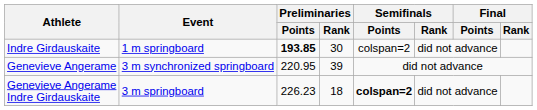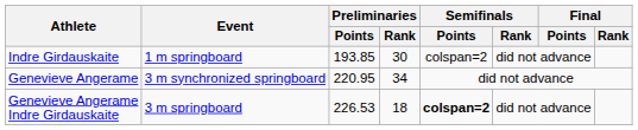Indre Girdauskaite | Preliminaries / Points: bold -> normal
Genevieve Angerame | Preliminaries / Rank: 39 -> 34
Genevieve Angerame Indre Girdauskaite | Preliminaries / Points: 226.23 -> 226.53
